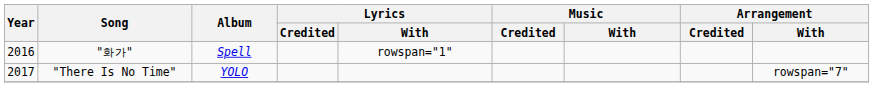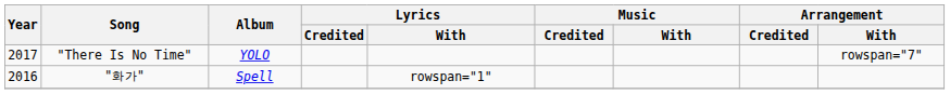rows swapped: "화가" <-> "There Is No Time"
